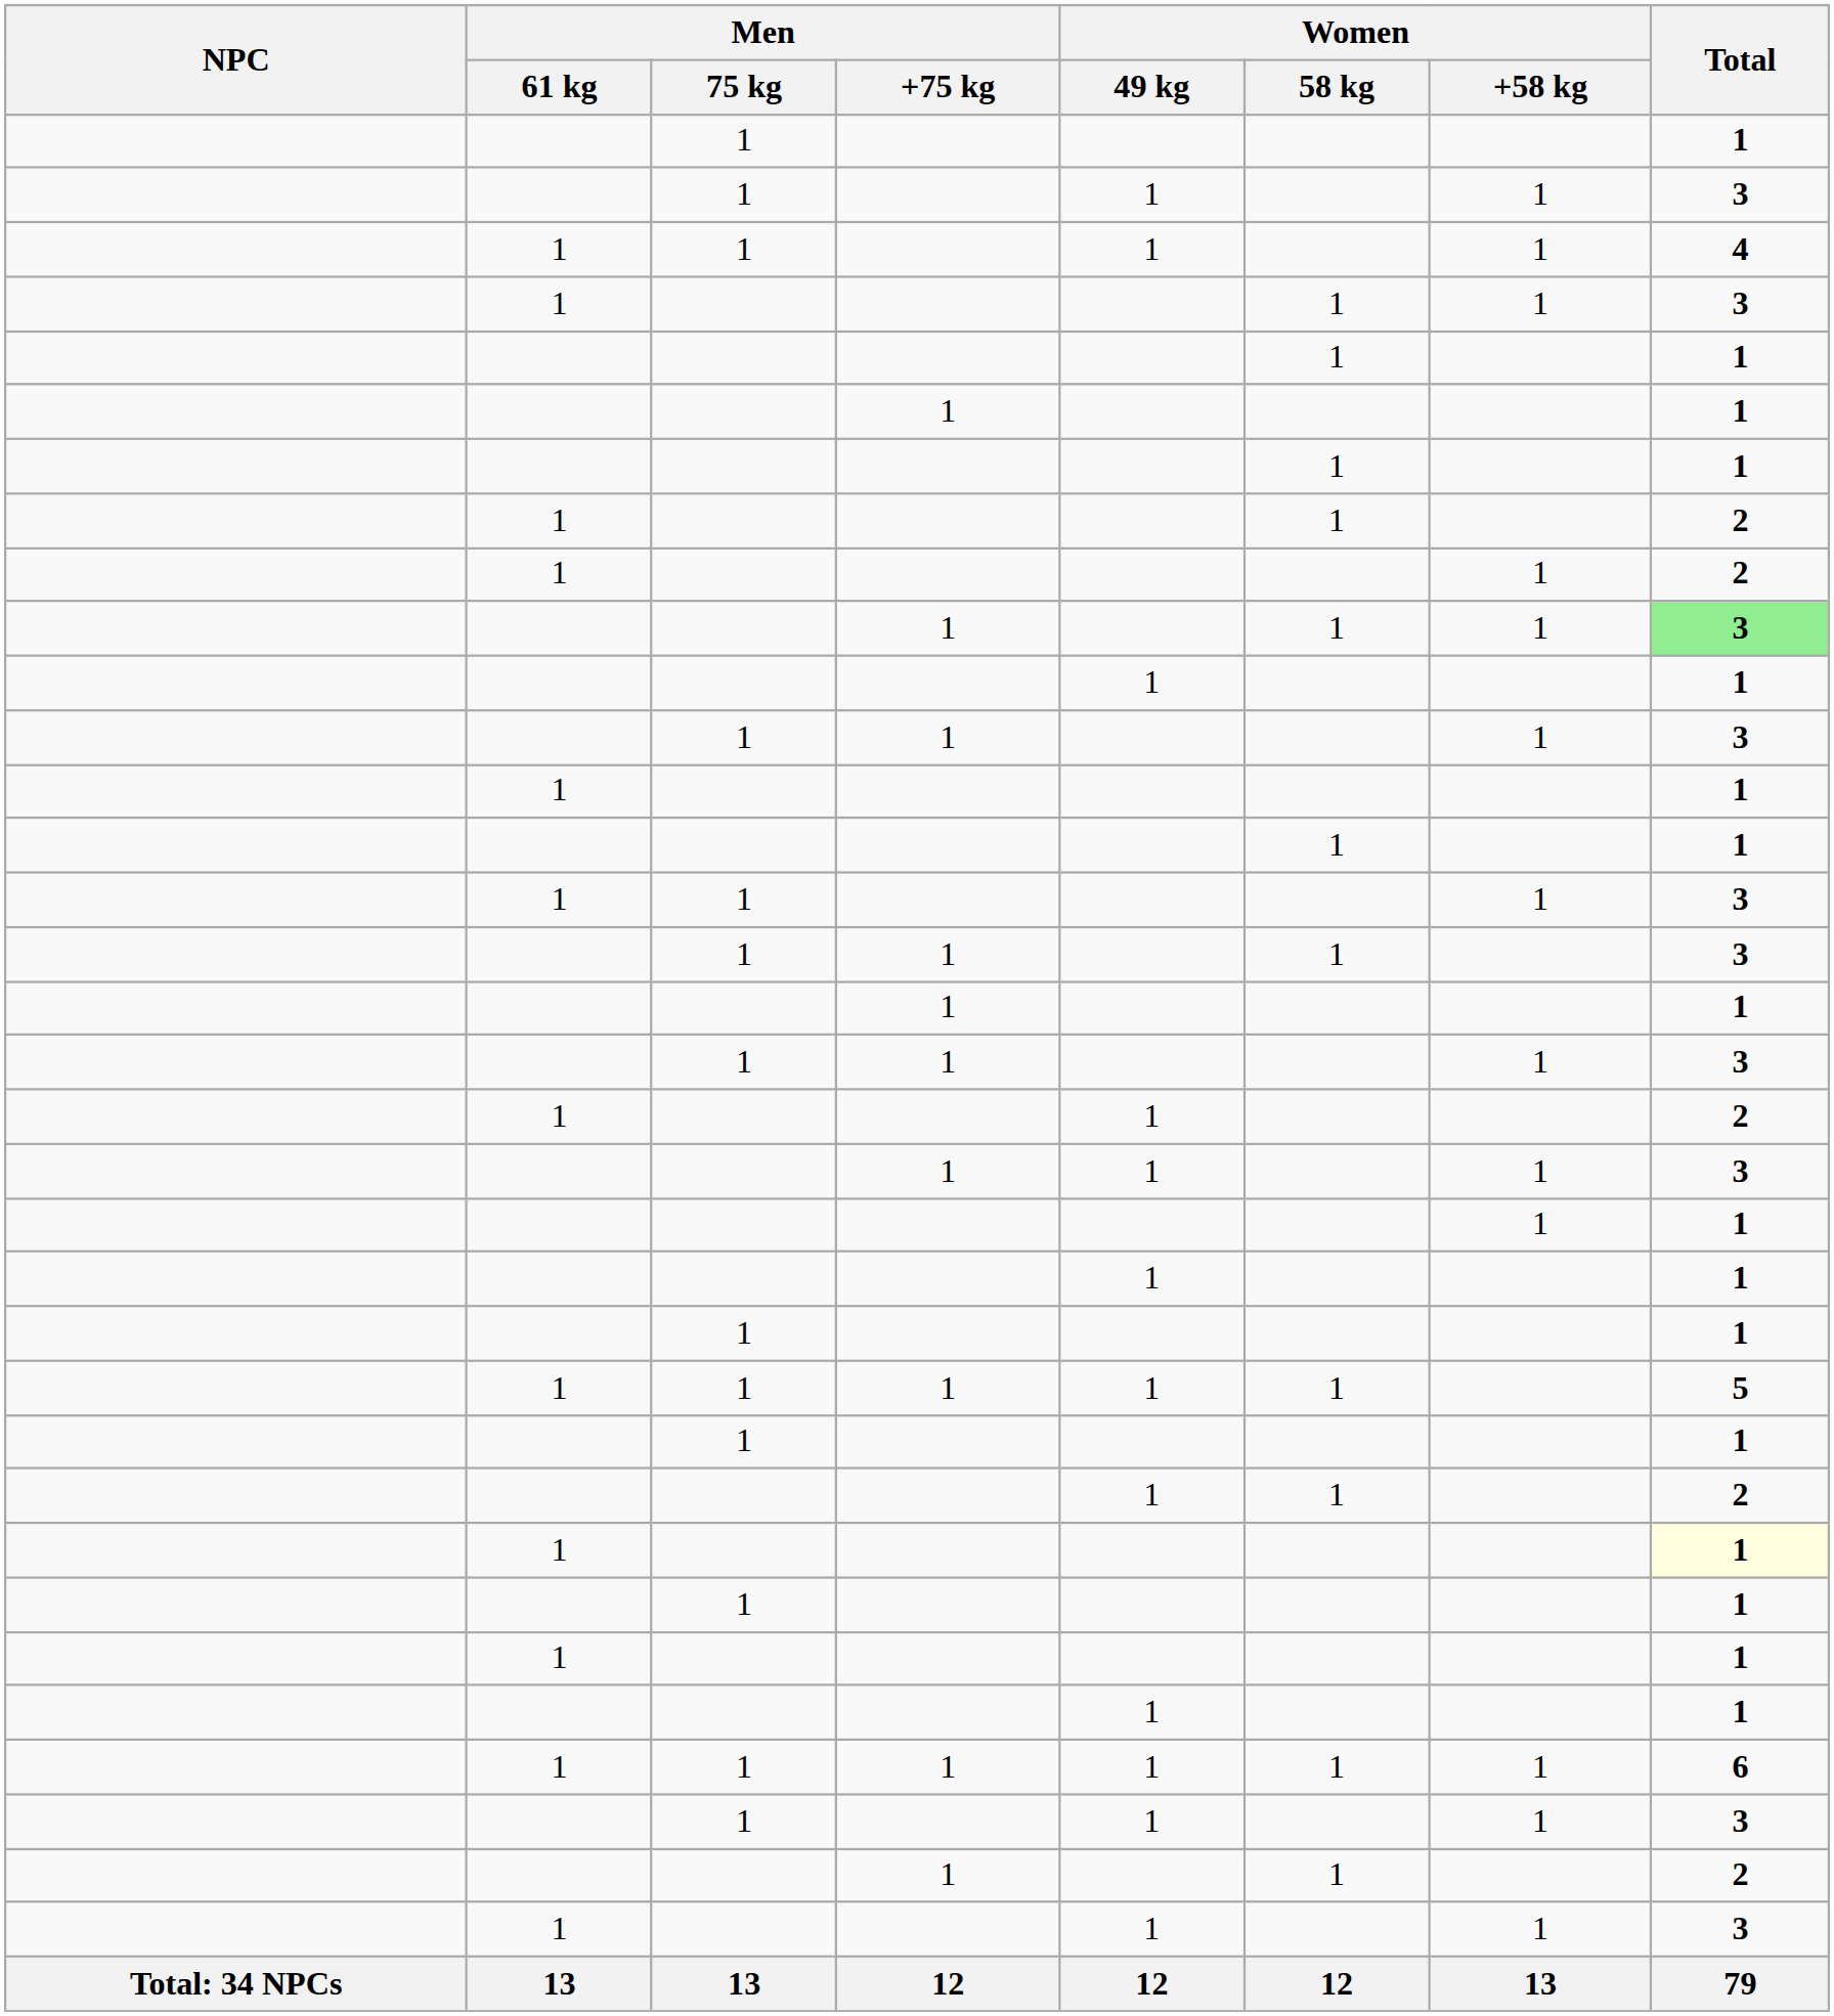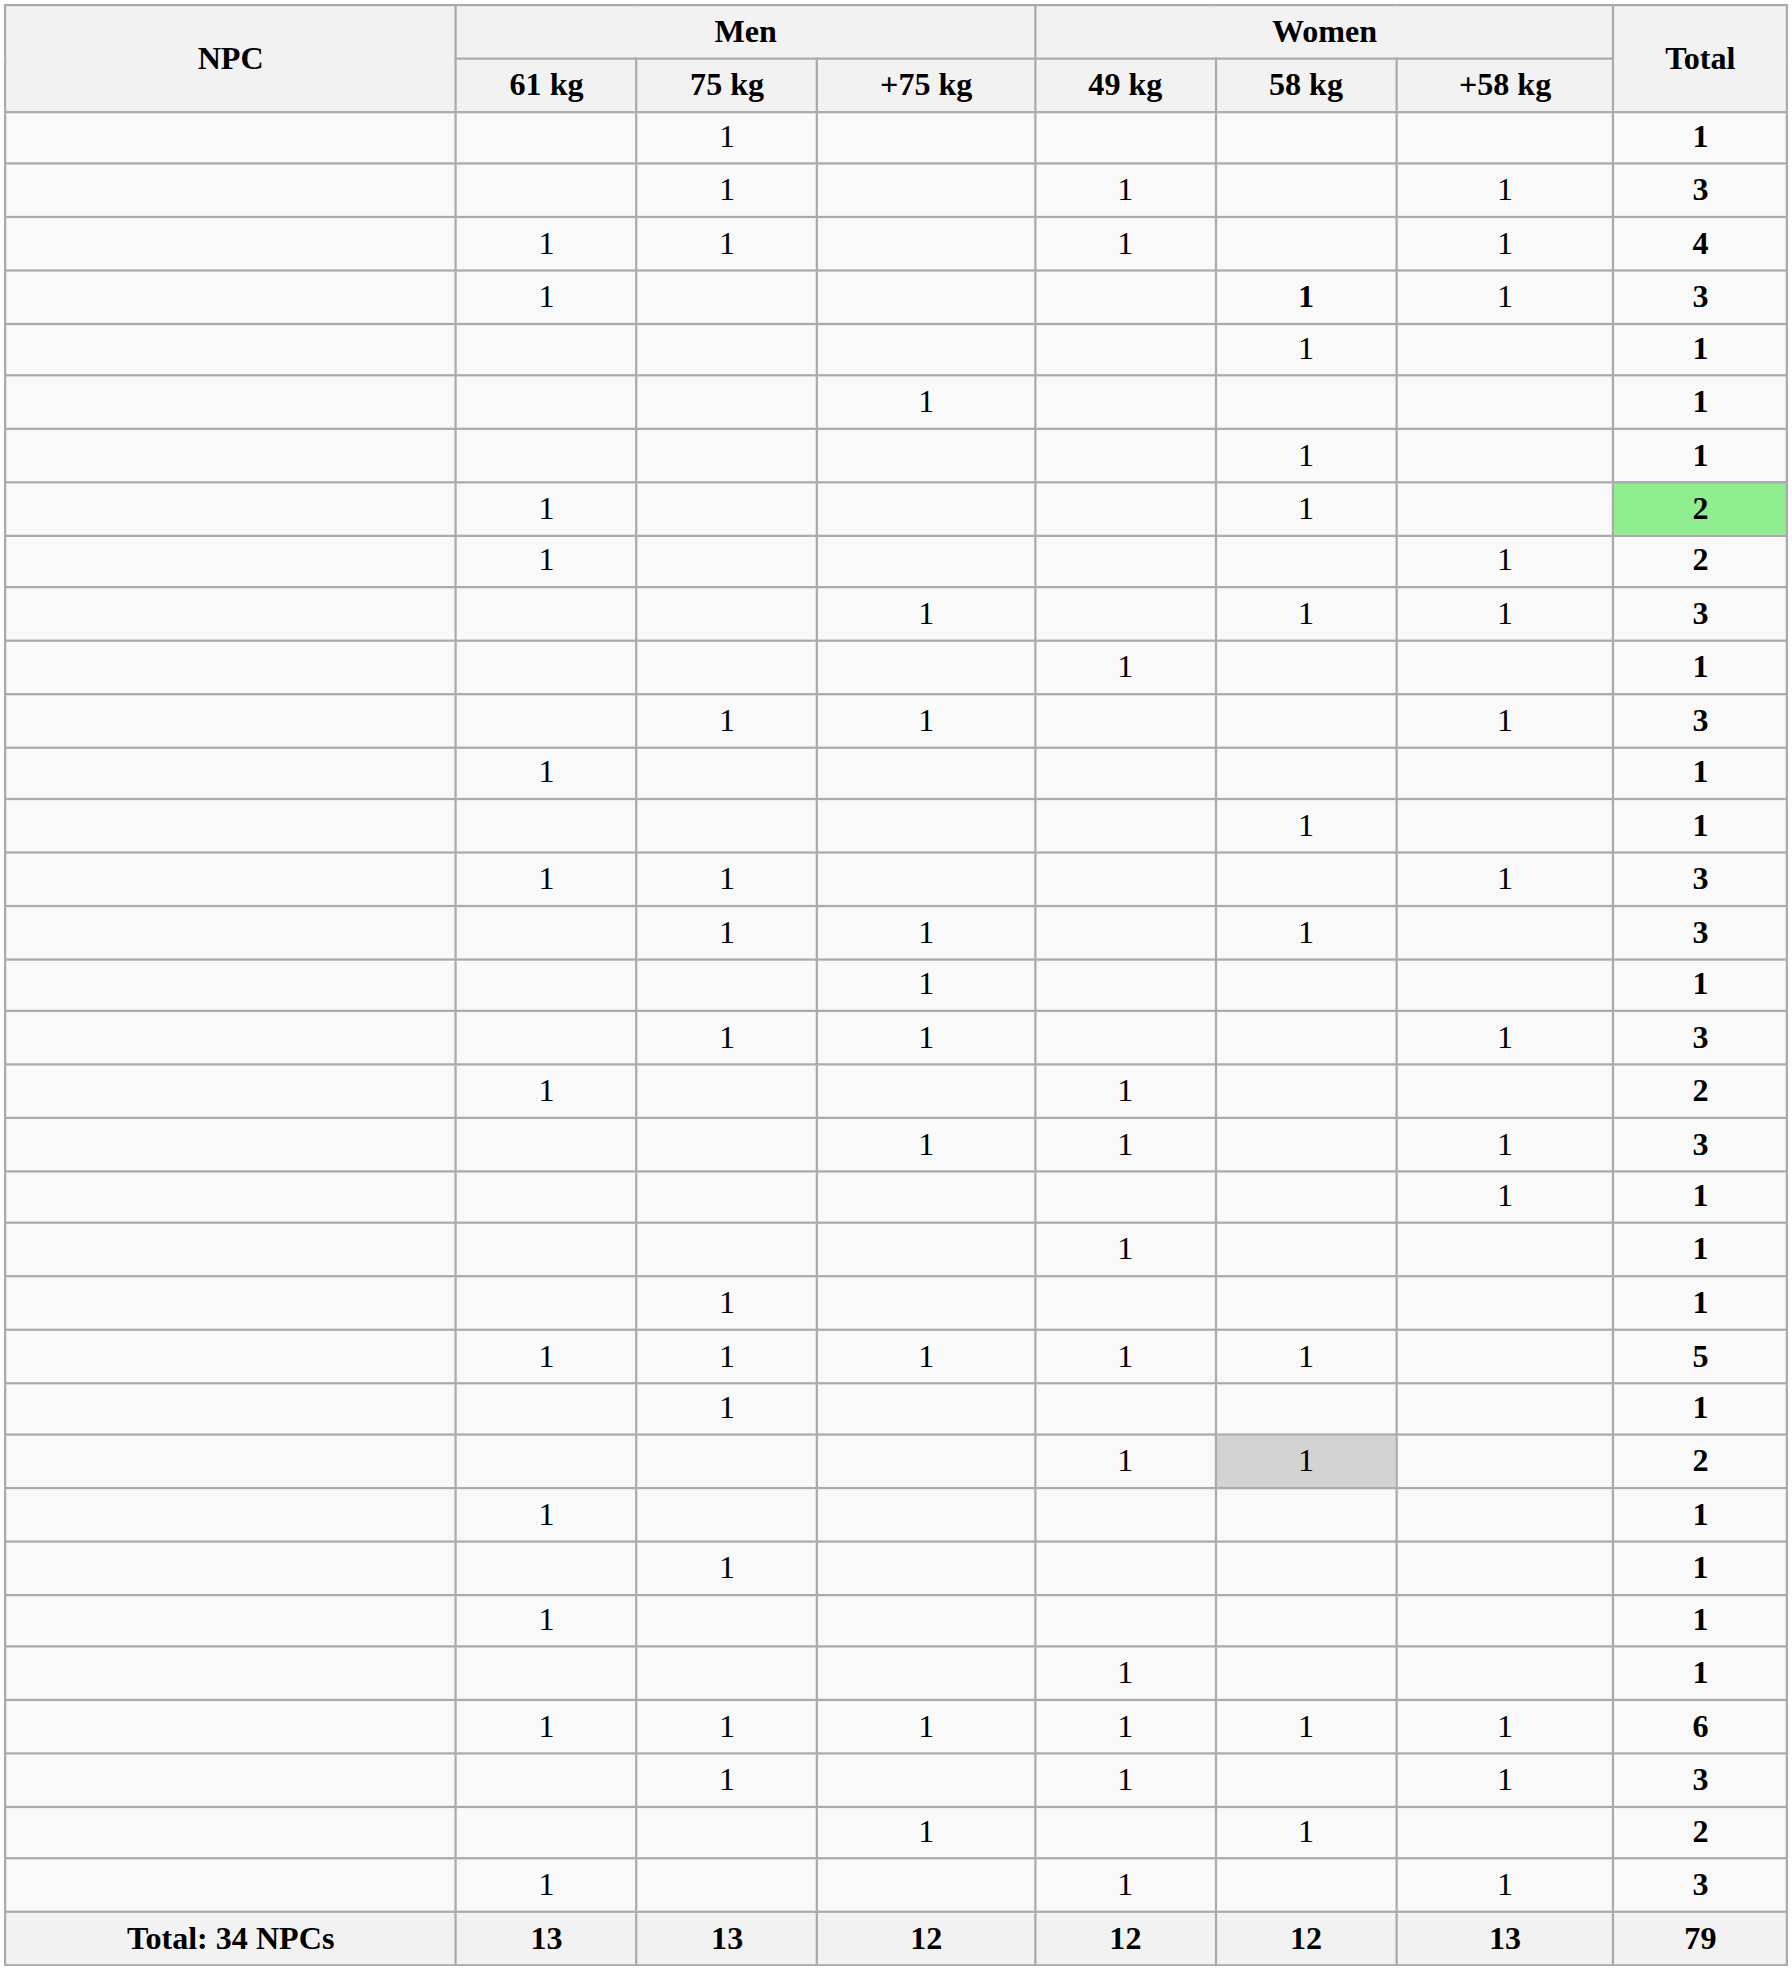row 6 | Women / 58 kg: normal -> bold
row 10 | Total: no background -> lightgreen background
row 12 | Total: lightgreen background -> no background
row 28 | Women / 58 kg: no background -> lightgrey background
row 29 | Total: lightyellow background -> no background
